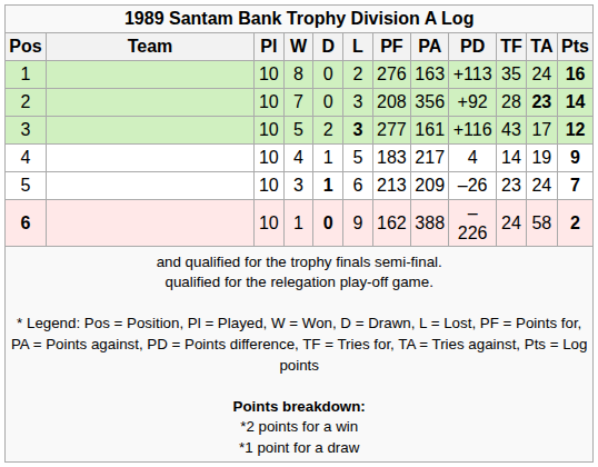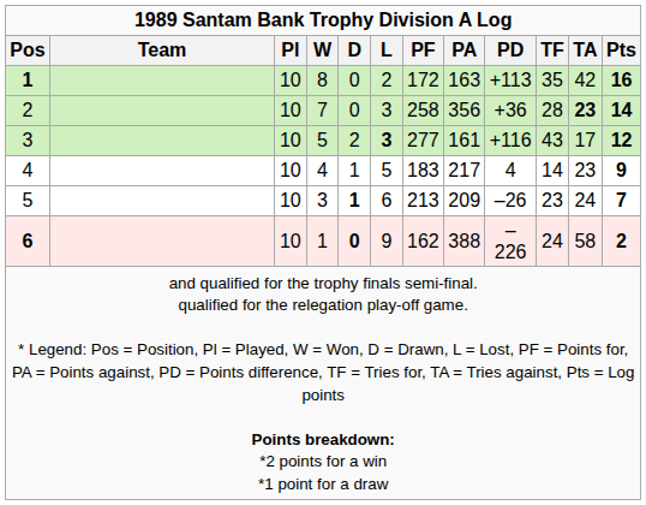row 3 | Pos: normal -> bold
row 3 | PF: 276 -> 172
row 3 | TA: 24 -> 42
row 4 | PF: 208 -> 258
row 4 | PD: +92 -> +36
row 6 | TA: 19 -> 23
